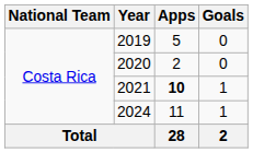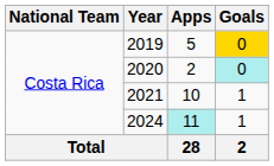2019 | Goals: no background -> gold background
2020 | Goals: no background -> paleturquoise background
2021 | Apps: bold -> normal
2024 | Apps: no background -> paleturquoise background
